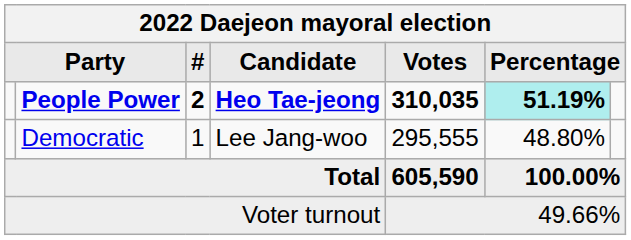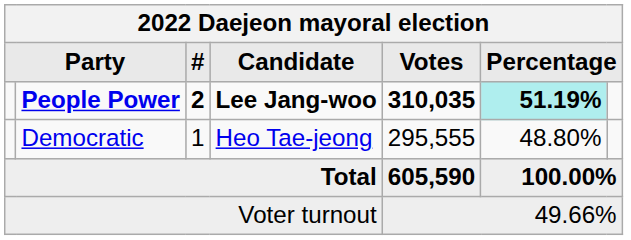People Power | Candidate: Heo Tae-jeong -> Lee Jang-woo
Democratic | Candidate: Lee Jang-woo -> Heo Tae-jeong
